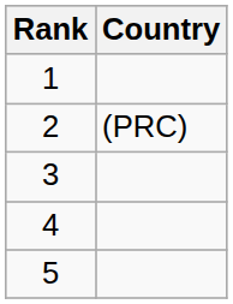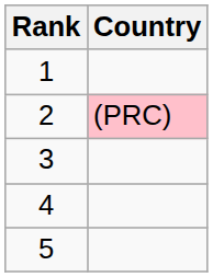2 | Country: no background -> pink background
